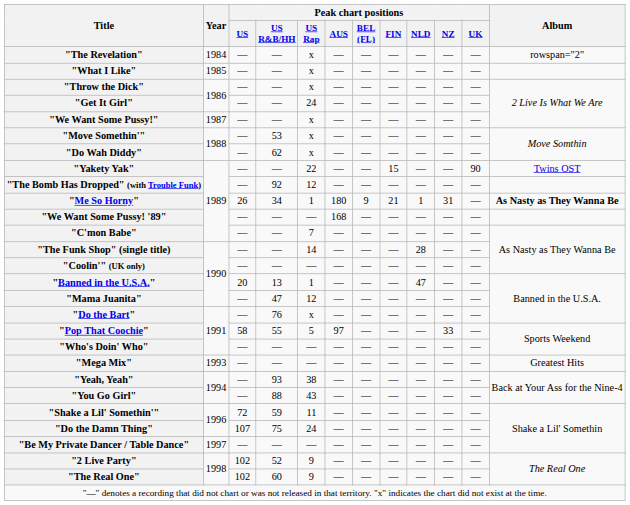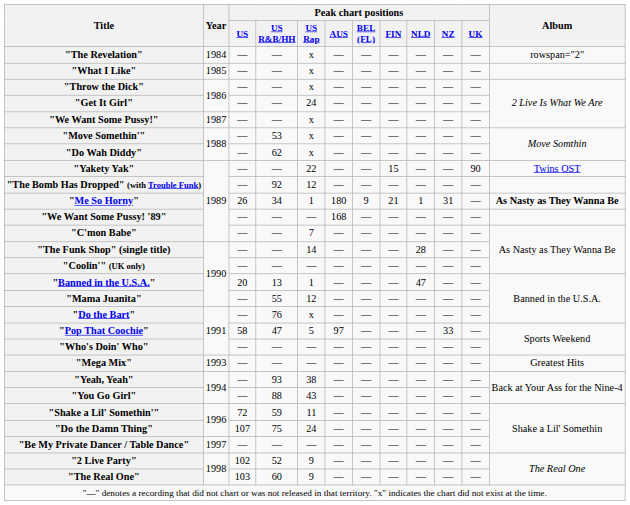"Mama Juanita" | Peak chart positions / US R&B/HH: 47 -> 55
"Pop That Coochie" | Peak chart positions / US R&B/HH: 55 -> 47
"The Real One" | Peak chart positions / US: 102 -> 103
